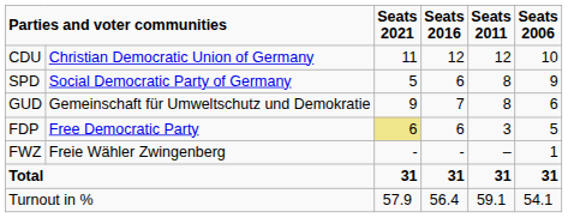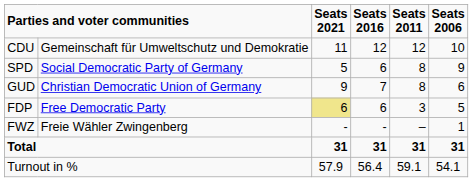CDU | column 2: Christian Democratic Union of Germany -> Gemeinschaft für Umweltschutz und Demokratie
GUD | column 2: Gemeinschaft für Umweltschutz und Demokratie -> Christian Democratic Union of Germany
